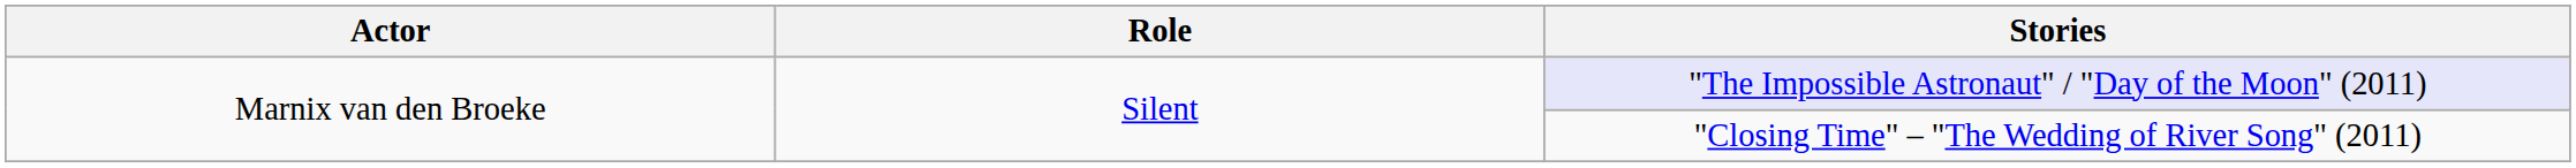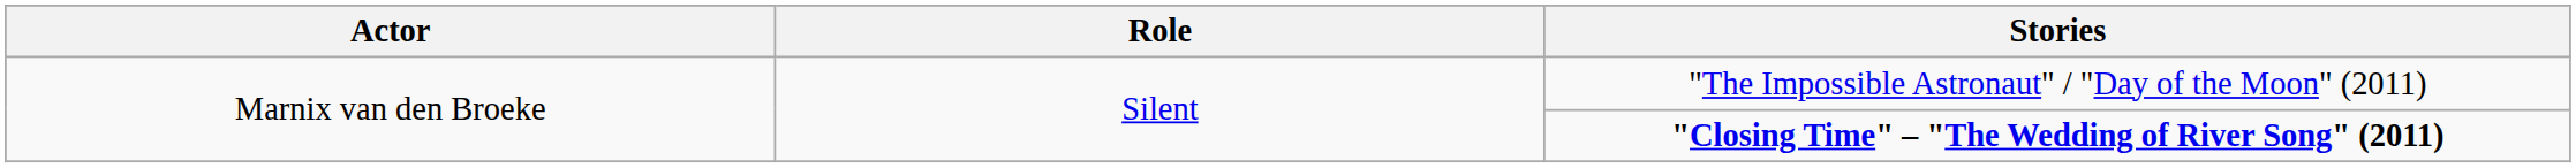"The Impossible Astronaut" / "Day of the Moon" (2011) | Stories: lavender background -> no background
"Closing Time" – "The Wedding of River Song" (2011) | Stories: normal -> bold
